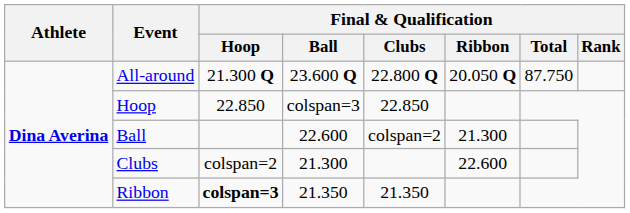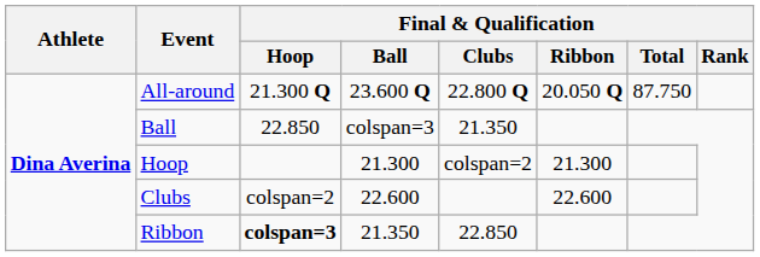row 4 | Event: Hoop -> Ball
row 4 | Final & Qualification / Clubs: 22.850 -> 21.350
row 5 | Event: Ball -> Hoop
row 5 | Final & Qualification / Ball: 22.600 -> 21.300
row 6 | Final & Qualification / Ball: 21.300 -> 22.600
row 7 | Final & Qualification / Clubs: 21.350 -> 22.850
